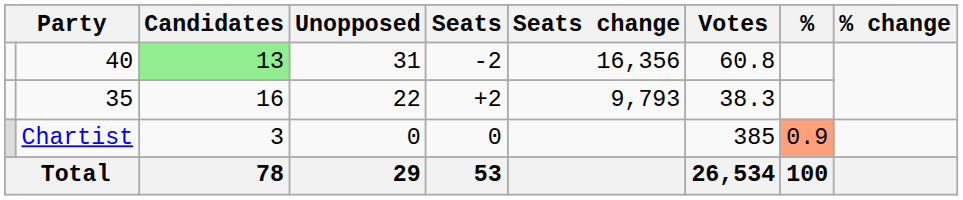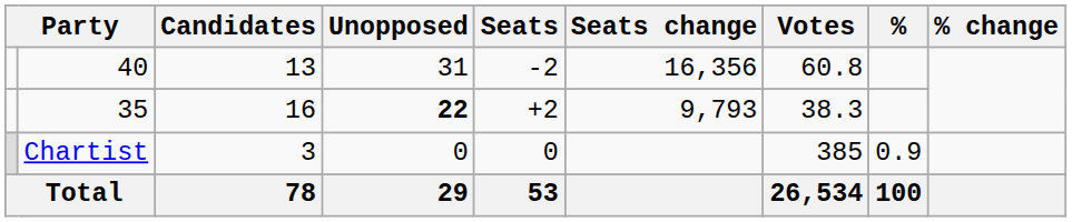40 | Candidates: lightgreen background -> no background
35 | Unopposed: normal -> bold
Chartist | %: lightsalmon background -> no background
